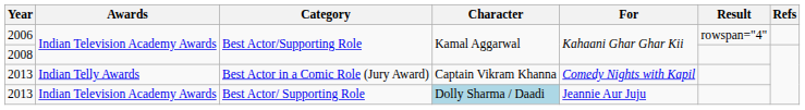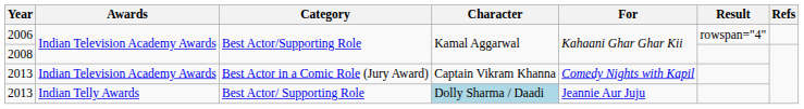2013 / Best Actor in a Comic Role (Jury Award) | Awards: Indian Telly Awards -> Indian Television Academy Awards
2013 / Best Actor/ Supporting Role | Awards: Indian Television Academy Awards -> Indian Telly Awards
